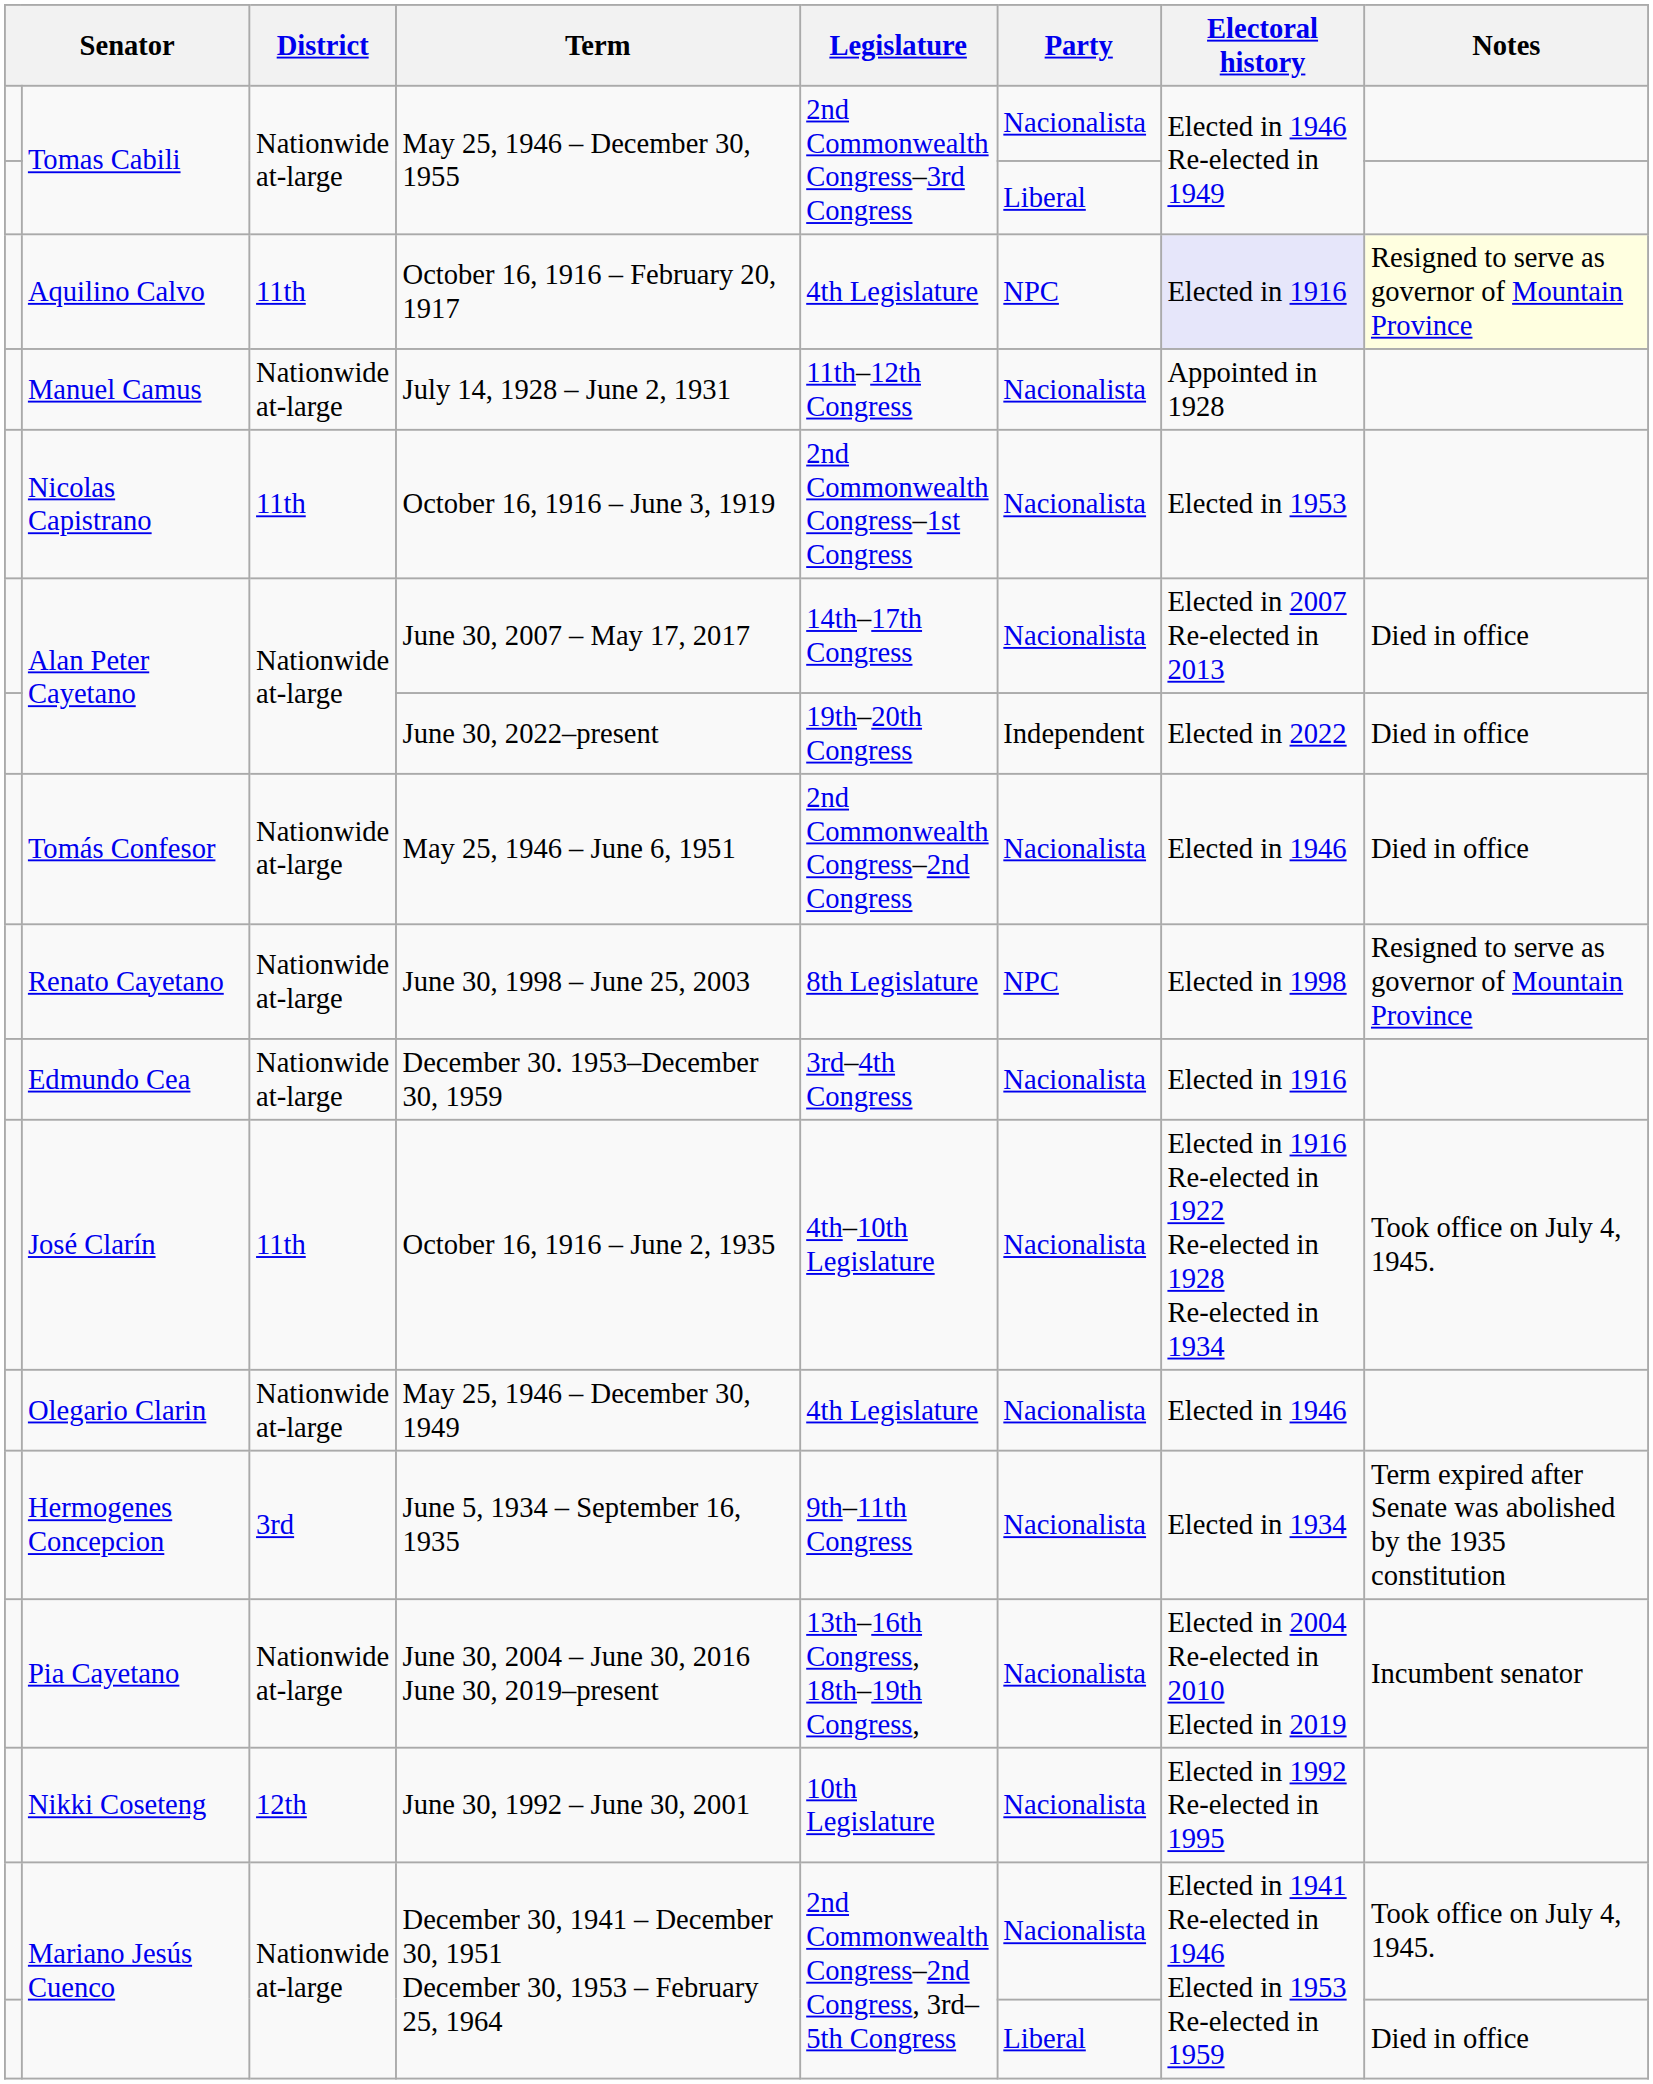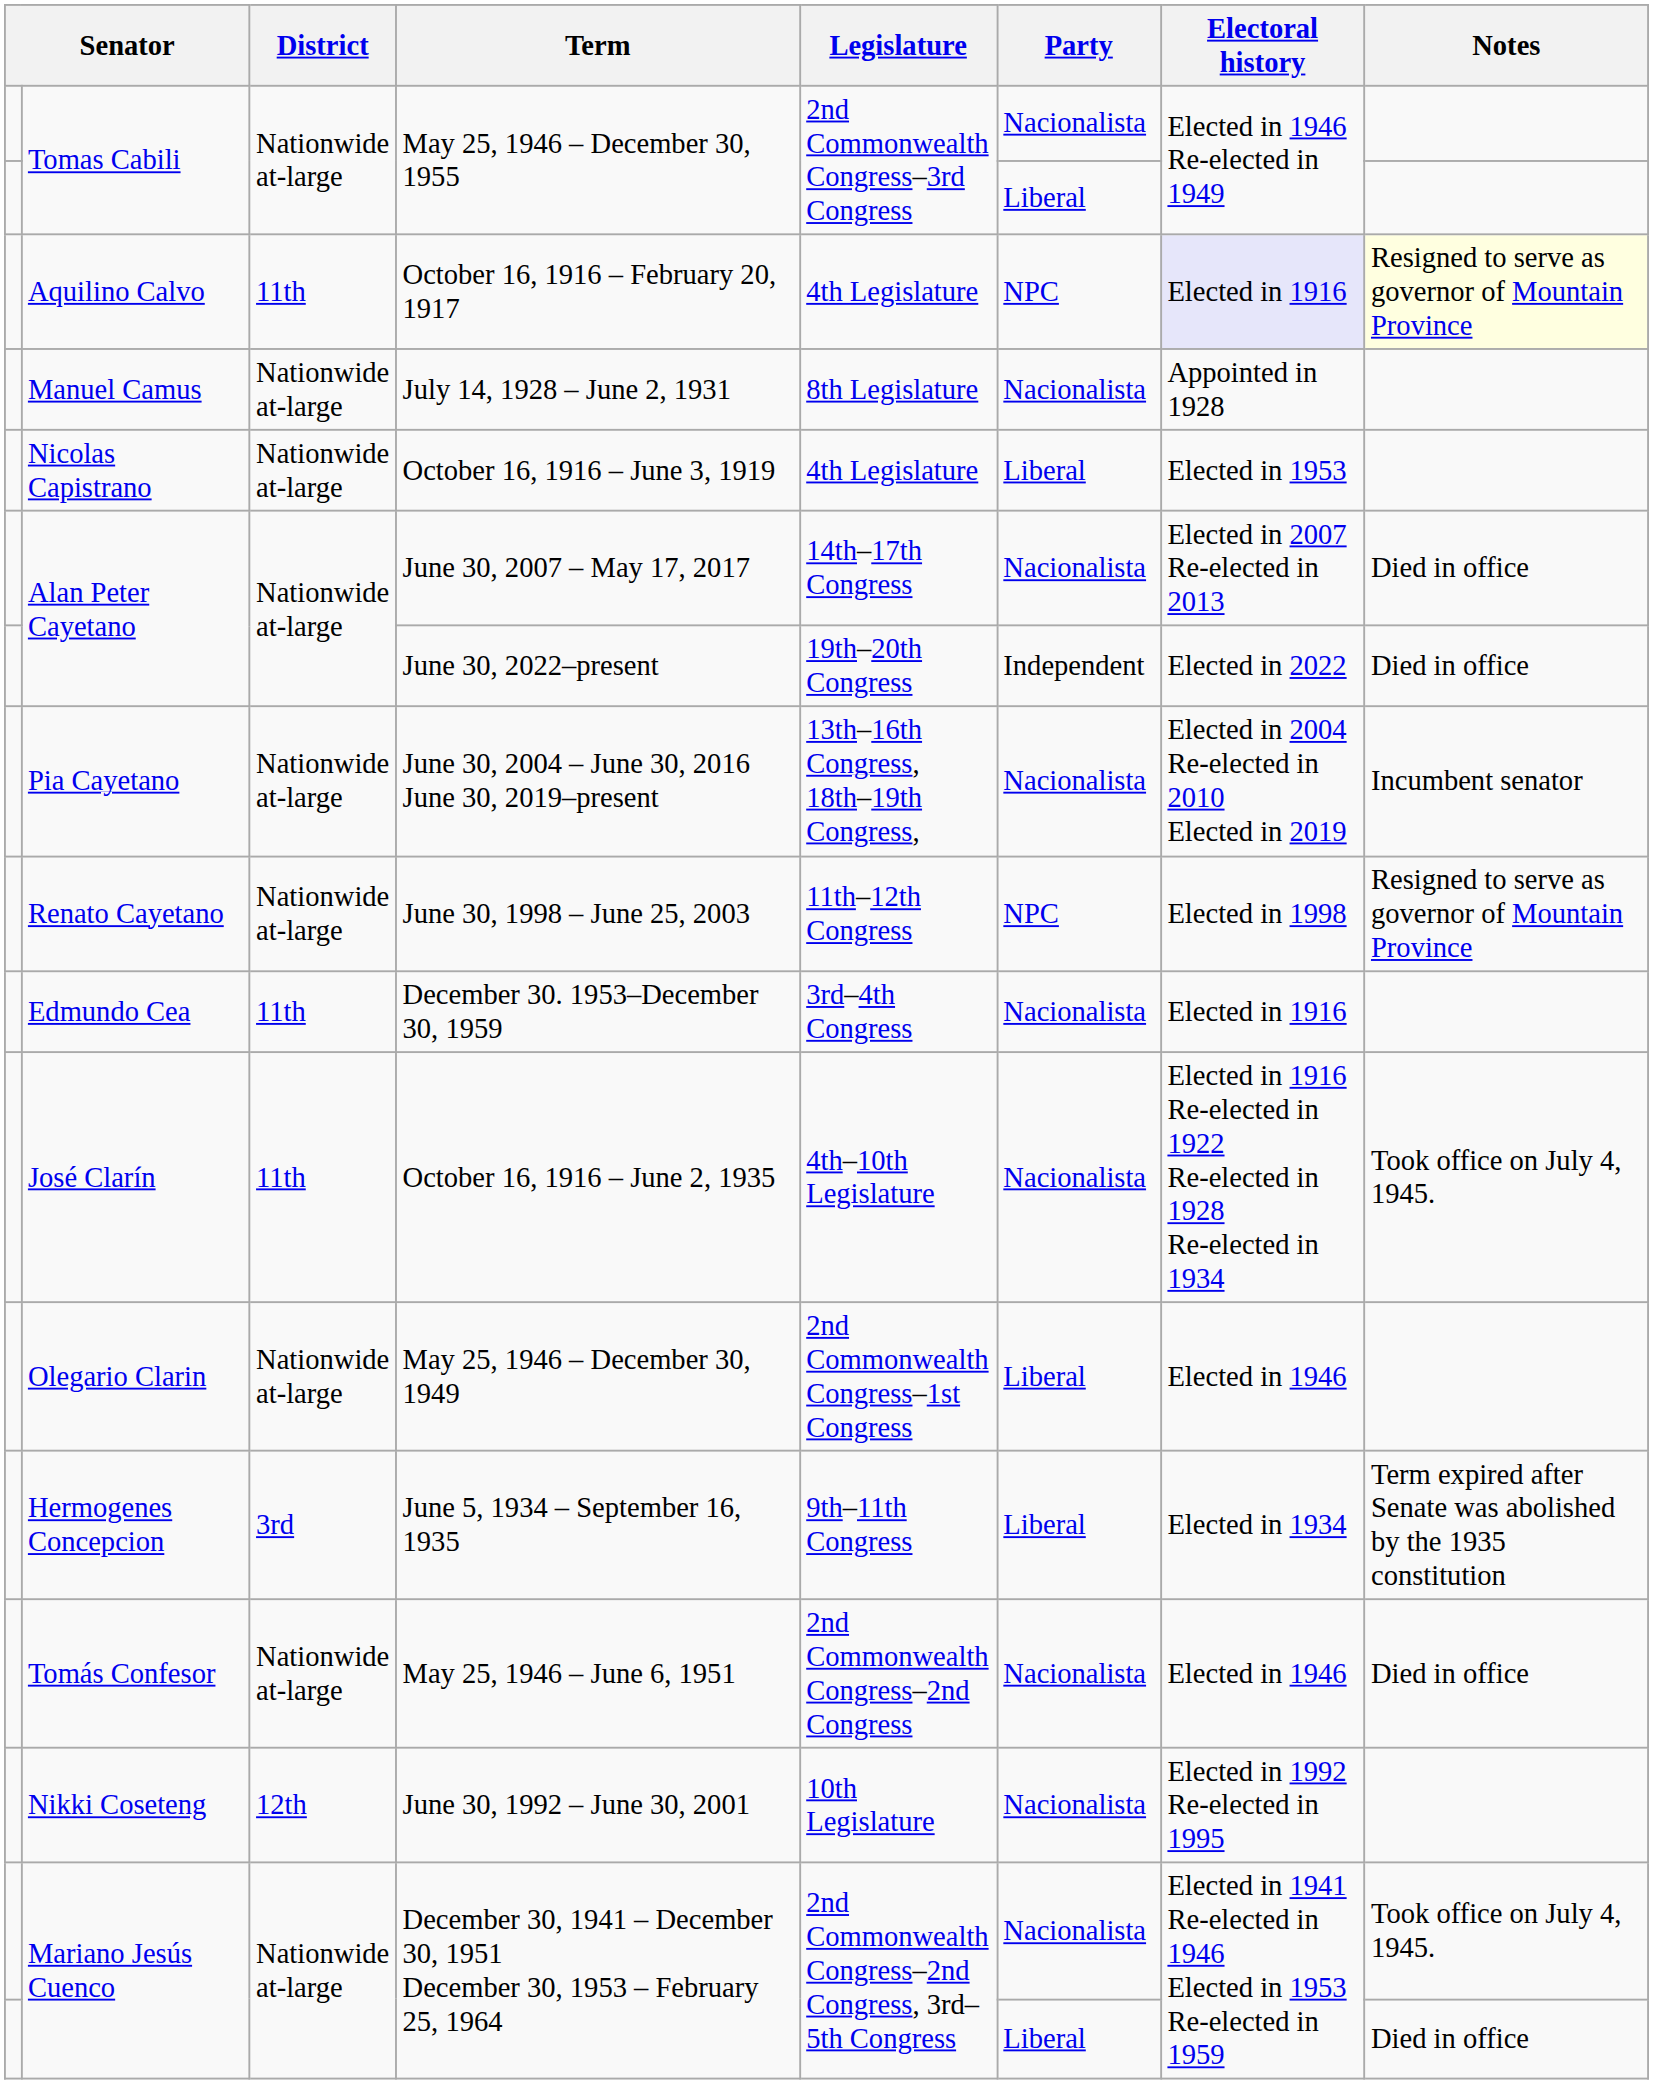July 14, 1928 – June 2, 1931 | Legislature: 11th–12th Congress -> 8th Legislature
October 16, 1916 – June 3, 1919 | District: 11th -> Nationwide at-large
October 16, 1916 – June 3, 1919 | Legislature: 2nd Commonwealth Congress–1st Congress -> 4th Legislature
October 16, 1916 – June 3, 1919 | Party: Nacionalista -> Liberal
rows swapped: June 30, 2004 – June 30, 2016 June 30, 2019–present <-> May 25, 1946 – June 6, 1951
June 30, 1998 – June 25, 2003 | Legislature: 8th Legislature -> 11th–12th Congress
December 30. 1953–December 30, 1959 | District: Nationwide at-large -> 11th
May 25, 1946 – December 30, 1949 | Legislature: 4th Legislature -> 2nd Commonwealth Congress–1st Congress
May 25, 1946 – December 30, 1949 | Party: Nacionalista -> Liberal
June 5, 1934 – September 16, 1935 | Party: Nacionalista -> Liberal
